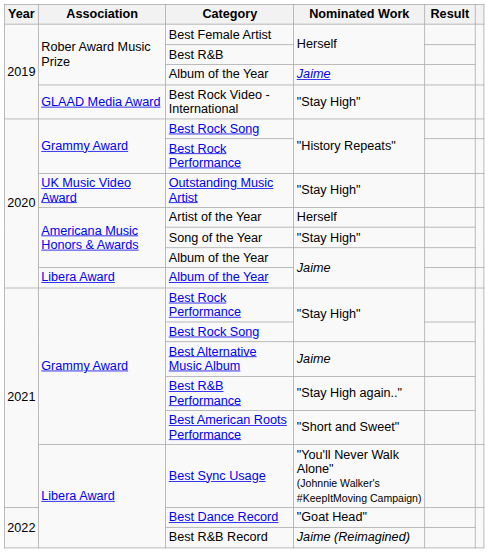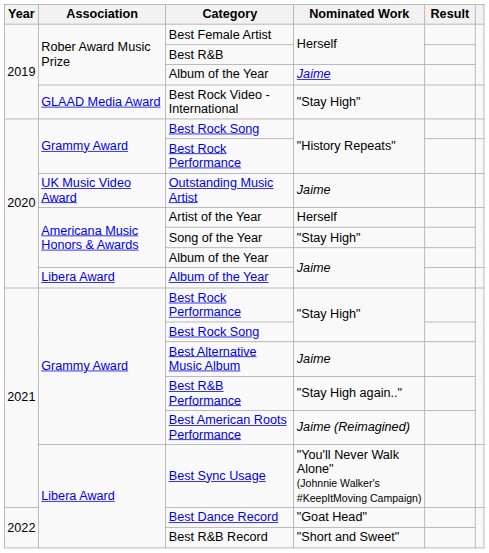Outstanding Music Artist | Nominated Work: "Stay High" -> Jaime
Best American Roots Performance | Nominated Work: "Short and Sweet" -> Jaime (Reimagined)
Best R&B Record | Nominated Work: Jaime (Reimagined) -> "Short and Sweet"
